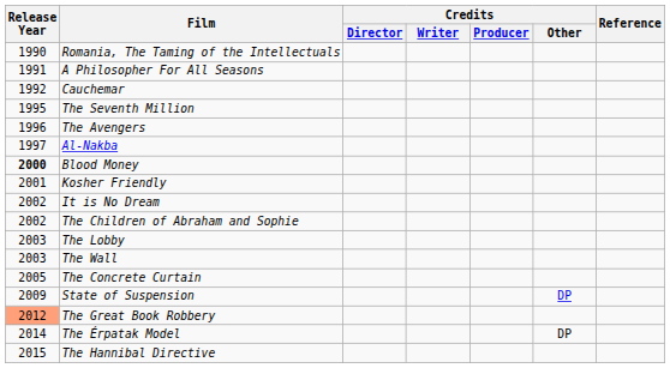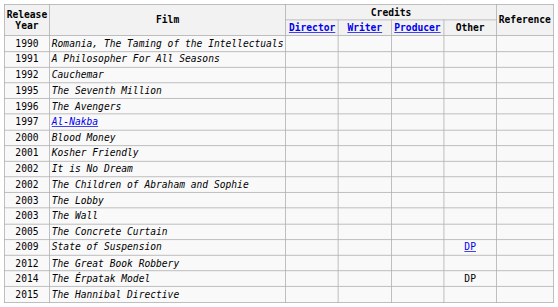Blood Money | Release Year: bold -> normal
The Great Book Robbery | Release Year: lightsalmon background -> no background
